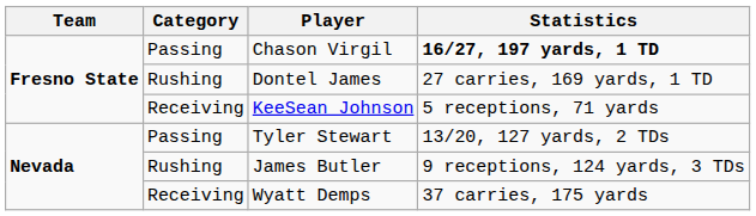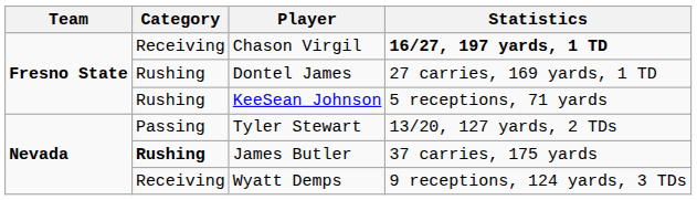Chason Virgil | Category: Passing -> Receiving
KeeSean Johnson | Category: Receiving -> Rushing
James Butler | Category: normal -> bold
James Butler | Statistics: 9 receptions, 124 yards, 3 TDs -> 37 carries, 175 yards
Wyatt Demps | Statistics: 37 carries, 175 yards -> 9 receptions, 124 yards, 3 TDs
